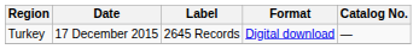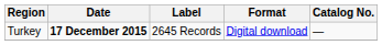Turkey | Date: normal -> bold
